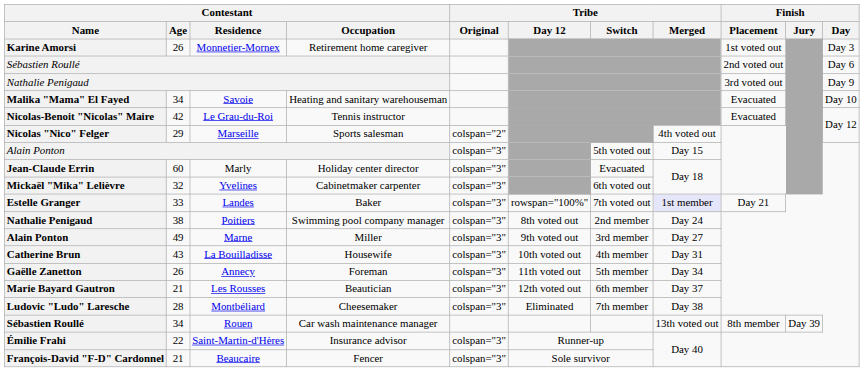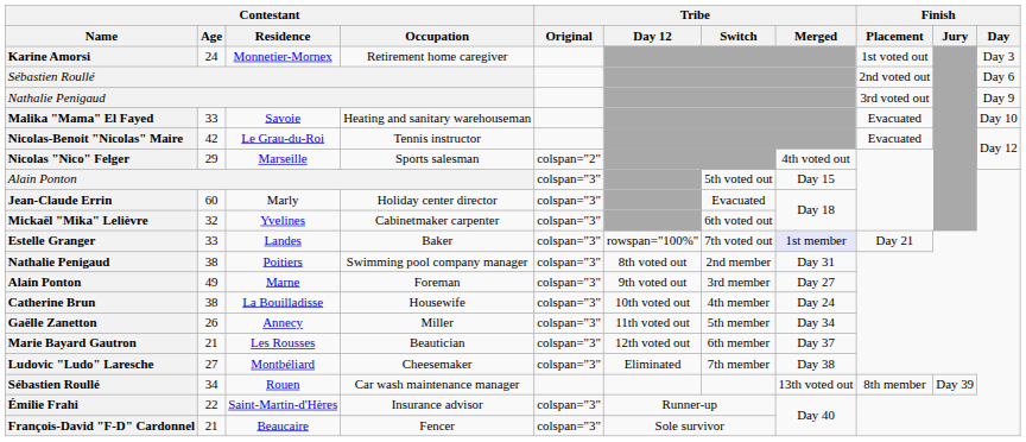Monnetier-Mornex | Contestant / Age: 26 -> 24
Savoie | Contestant / Age: 34 -> 33
Poitiers | Tribe / Merged: Day 24 -> Day 31
Marne | Contestant / Occupation: Miller -> Foreman
La Bouilladisse | Contestant / Age: 43 -> 38
La Bouilladisse | Tribe / Merged: Day 31 -> Day 24
Annecy | Contestant / Occupation: Foreman -> Miller
Montbéliard | Contestant / Age: 28 -> 27
